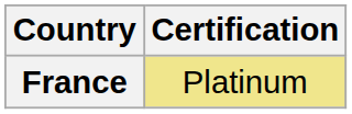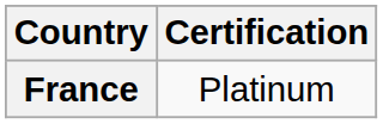France | Certification: khaki background -> no background
